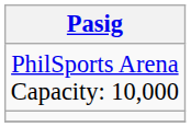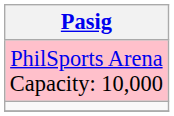row 2 | column 1: no background -> pink background
